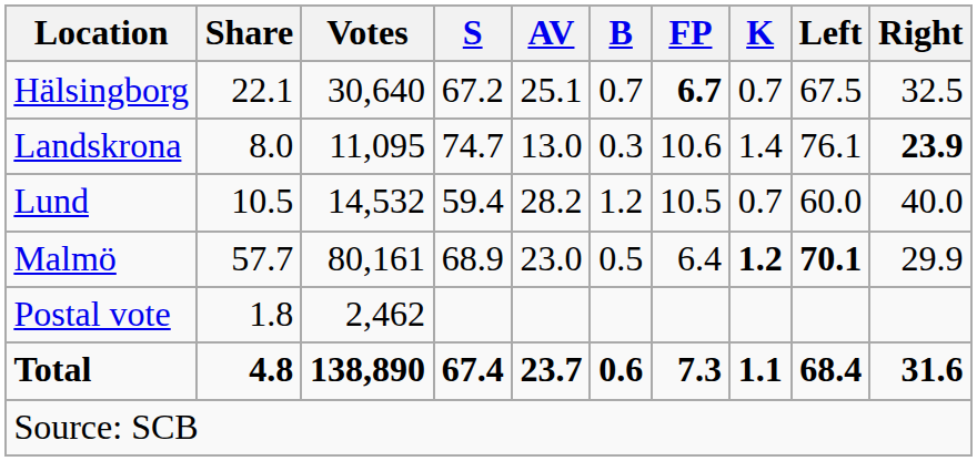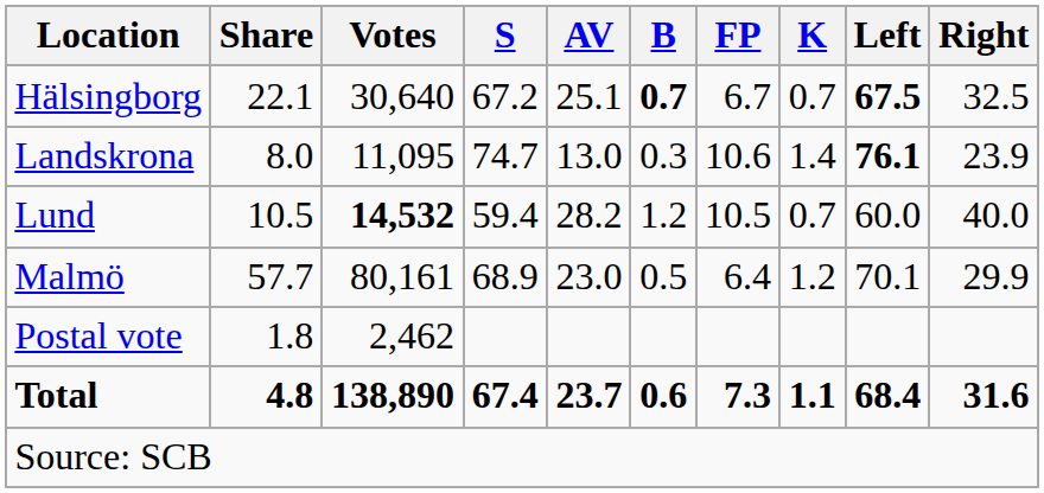Hälsingborg | B: normal -> bold
Hälsingborg | FP: bold -> normal
Hälsingborg | Left: normal -> bold
Landskrona | Left: normal -> bold
Landskrona | Right: bold -> normal
Lund | Votes: normal -> bold
Malmö | K: bold -> normal
Malmö | Left: bold -> normal
